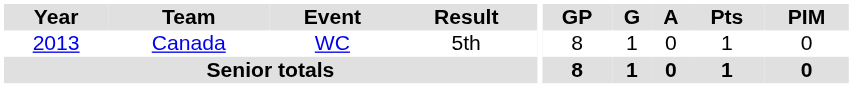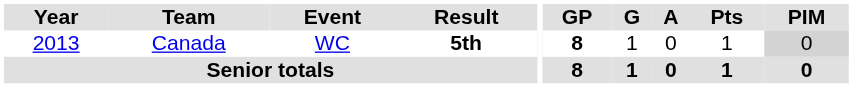Canada | Result: normal -> bold
Canada | GP: normal -> bold
Canada | PIM: no background -> lightgrey background
